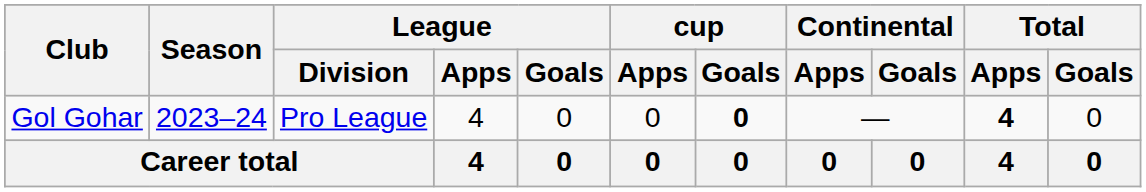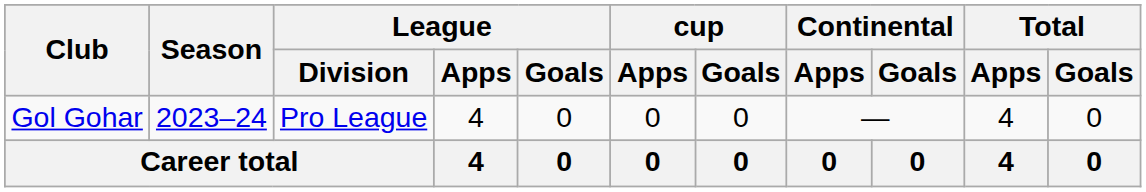Gol Gohar | cup / Goals: bold -> normal
Gol Gohar | Total / Apps: bold -> normal
